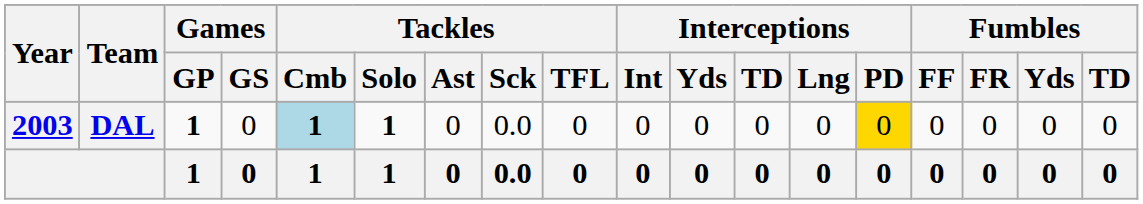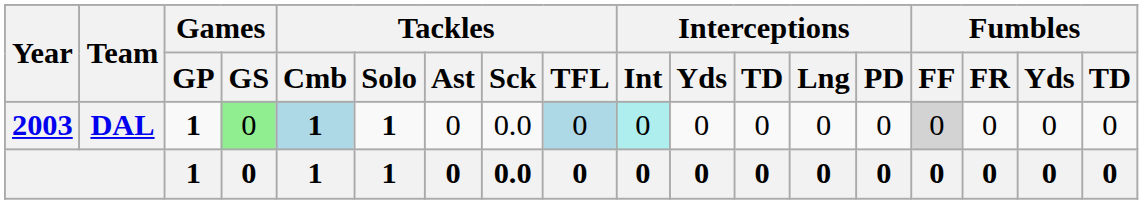DAL | Games / GS: no background -> lightgreen background
DAL | Tackles / TFL: no background -> lightblue background
DAL | Interceptions / Int: no background -> paleturquoise background
DAL | Interceptions / PD: gold background -> no background
DAL | Fumbles / FF: no background -> lightgrey background
